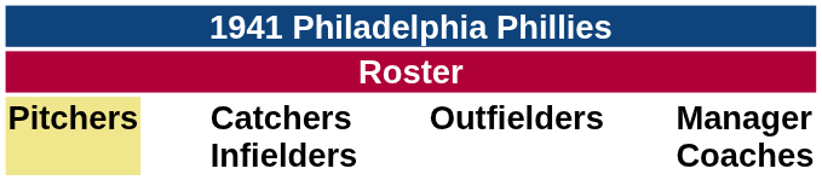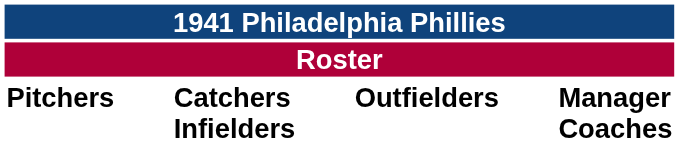Pitchers | column 1: khaki background -> no background
